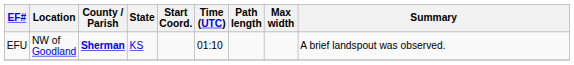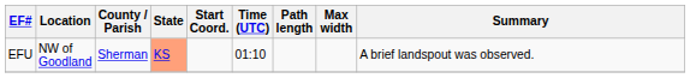EFU | County / Parish: bold -> normal
EFU | State: no background -> lightsalmon background
